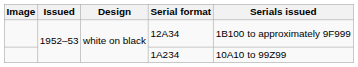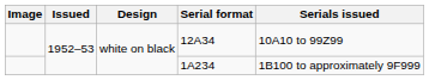12A34 | Serials issued: 1B100 to approximately 9F999 -> 10A10 to 99Z99
1A234 | Serials issued: 10A10 to 99Z99 -> 1B100 to approximately 9F999
